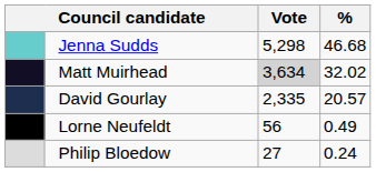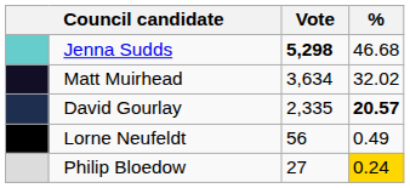Jenna Sudds | Vote: normal -> bold
Matt Muirhead | Vote: lightgrey background -> no background
David Gourlay | %: normal -> bold
Philip Bloedow | %: no background -> gold background
